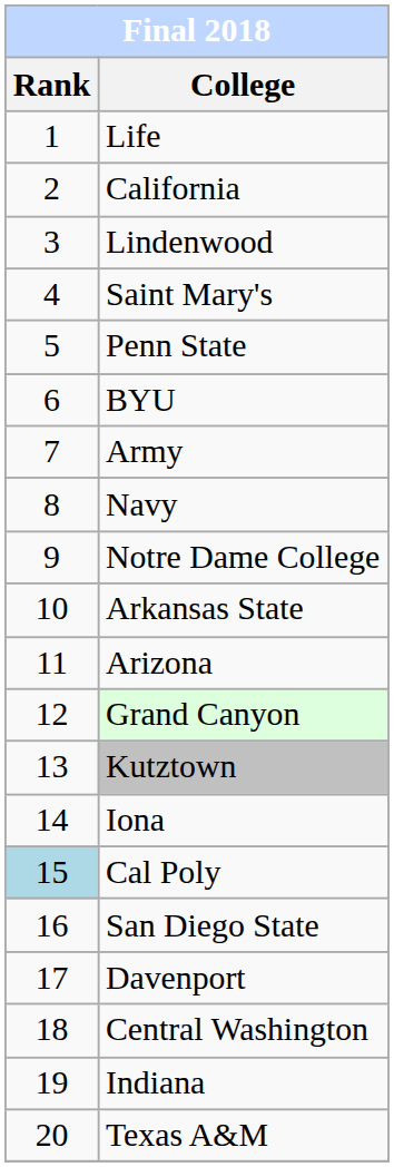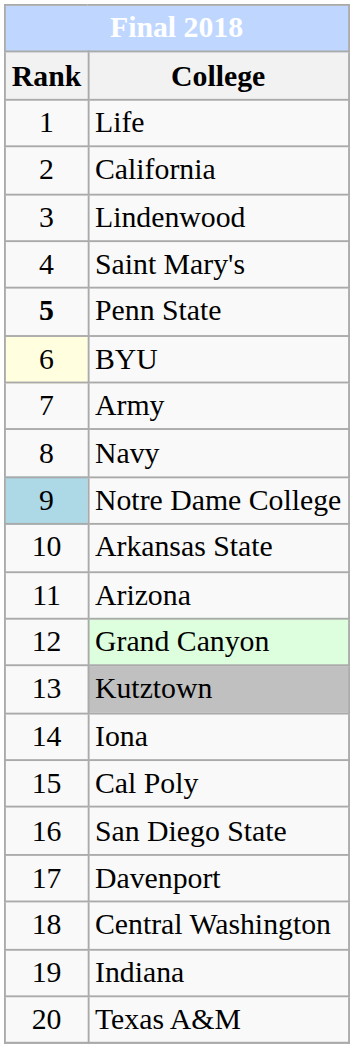Penn State | Rank: normal -> bold
BYU | Rank: no background -> lightyellow background
Notre Dame College | Rank: no background -> lightblue background
Cal Poly | Rank: lightblue background -> no background
